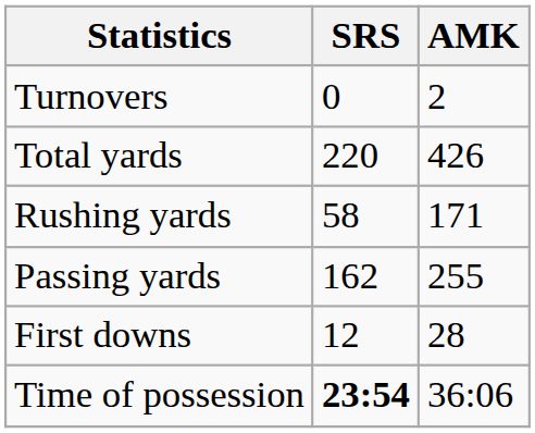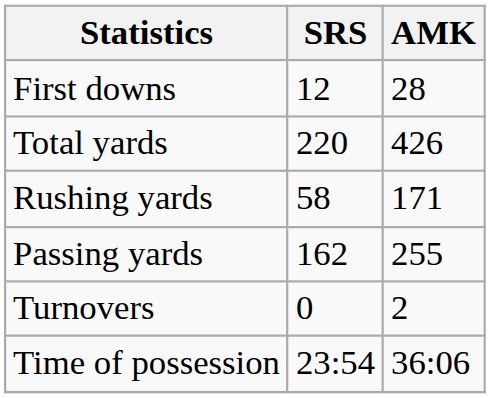rows swapped: First downs <-> Turnovers
Time of possession | SRS: bold -> normal
